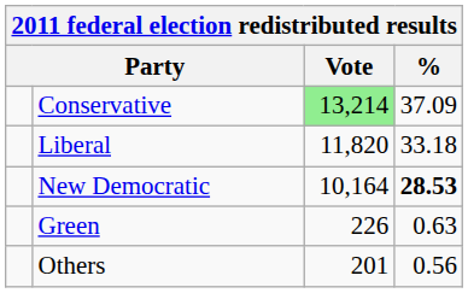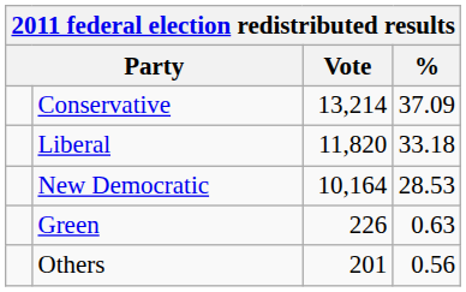Conservative | Vote: lightgreen background -> no background
New Democratic | %: bold -> normal
